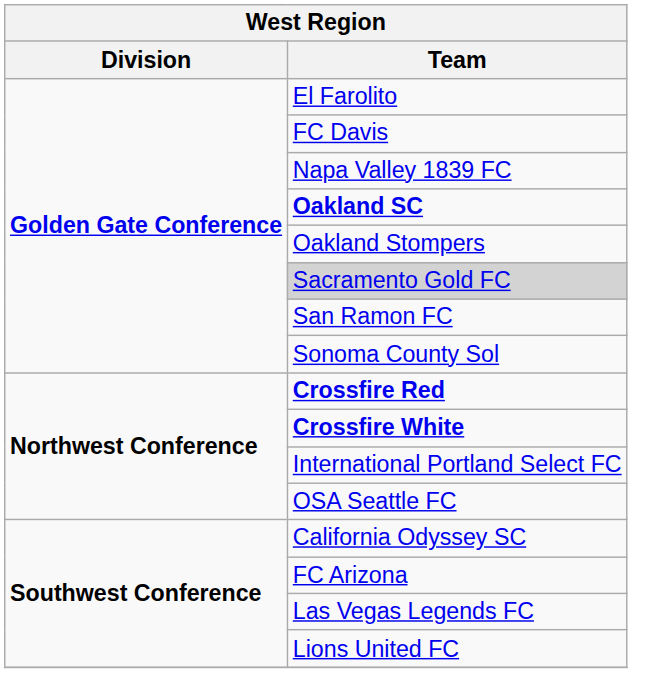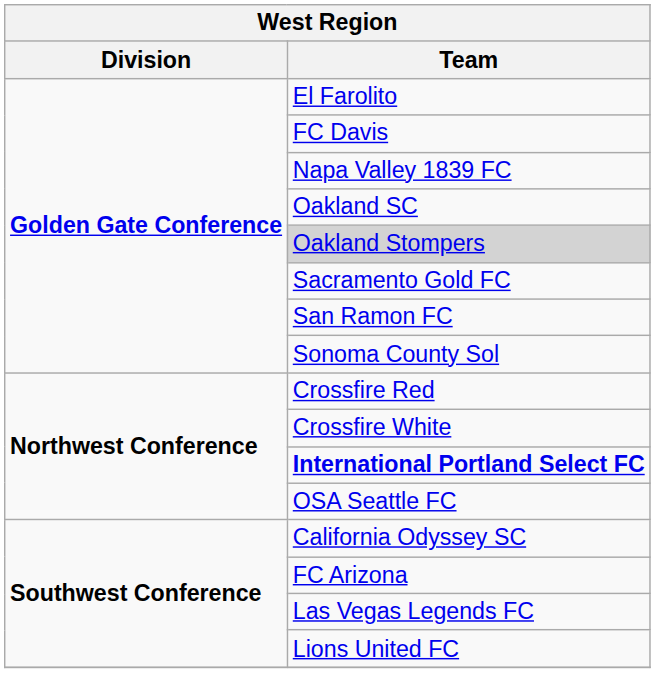Oakland SC | Team: bold -> normal
Oakland Stompers | Team: no background -> lightgrey background
Sacramento Gold FC | Team: lightgrey background -> no background
Crossfire Red | Team: bold -> normal
Crossfire White | Team: bold -> normal
International Portland Select FC | Team: normal -> bold
